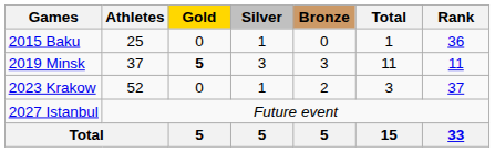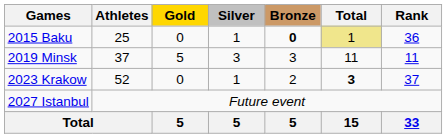2015 Baku | Bronze: normal -> bold
2015 Baku | Total: no background -> khaki background
2019 Minsk | Gold: bold -> normal
2023 Krakow | Total: normal -> bold
